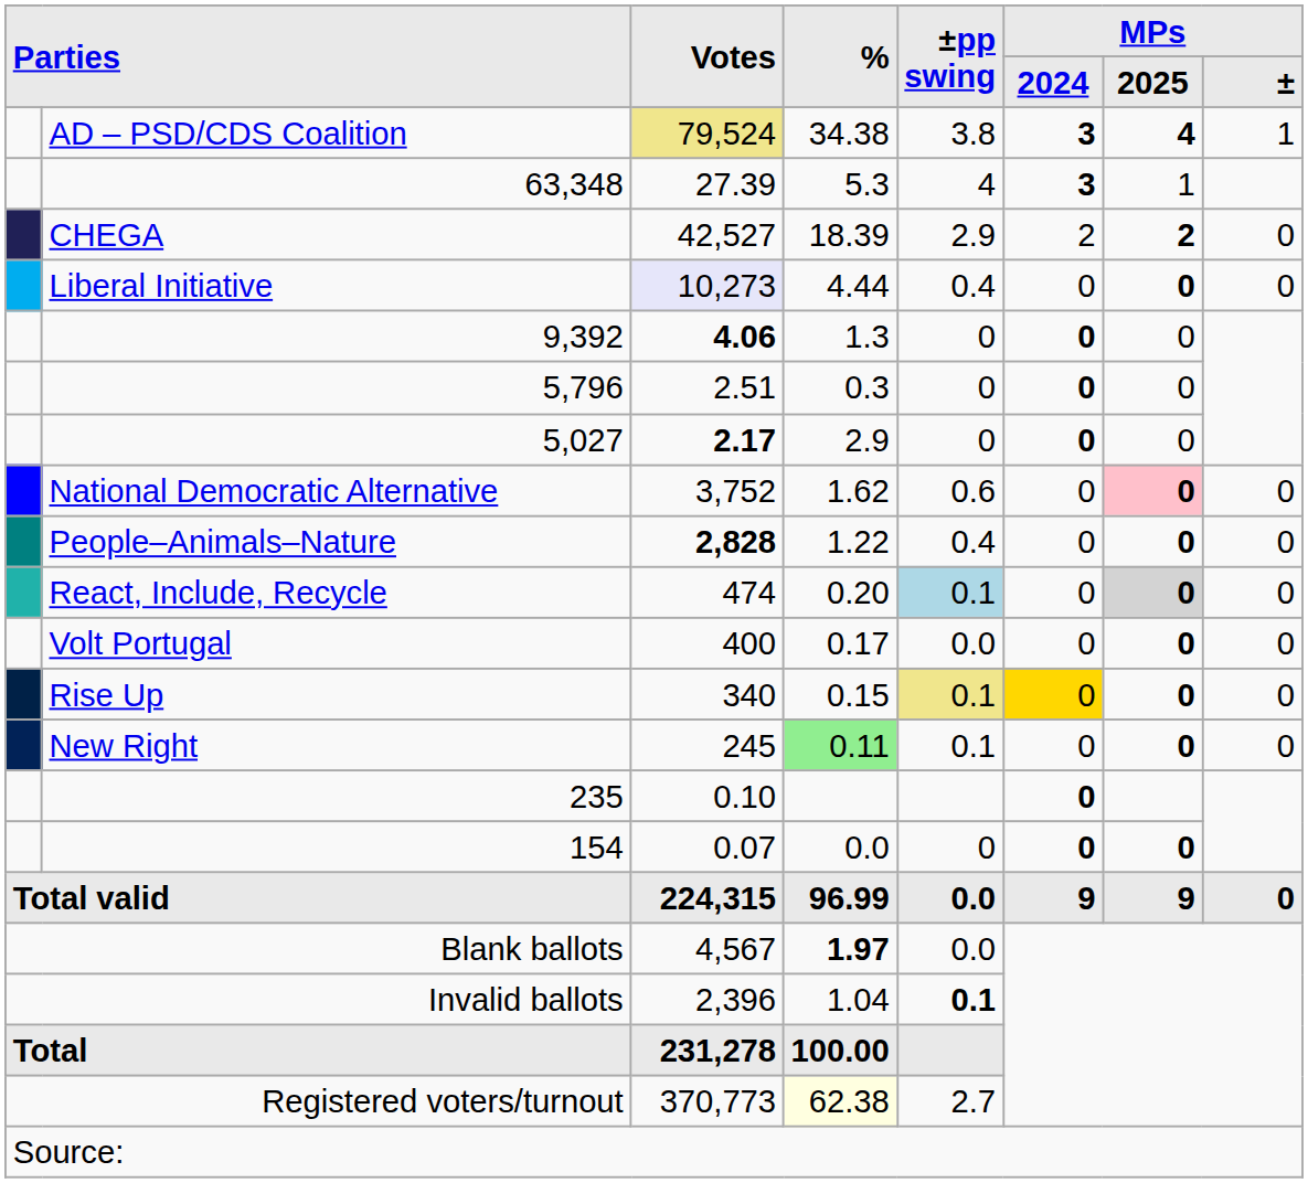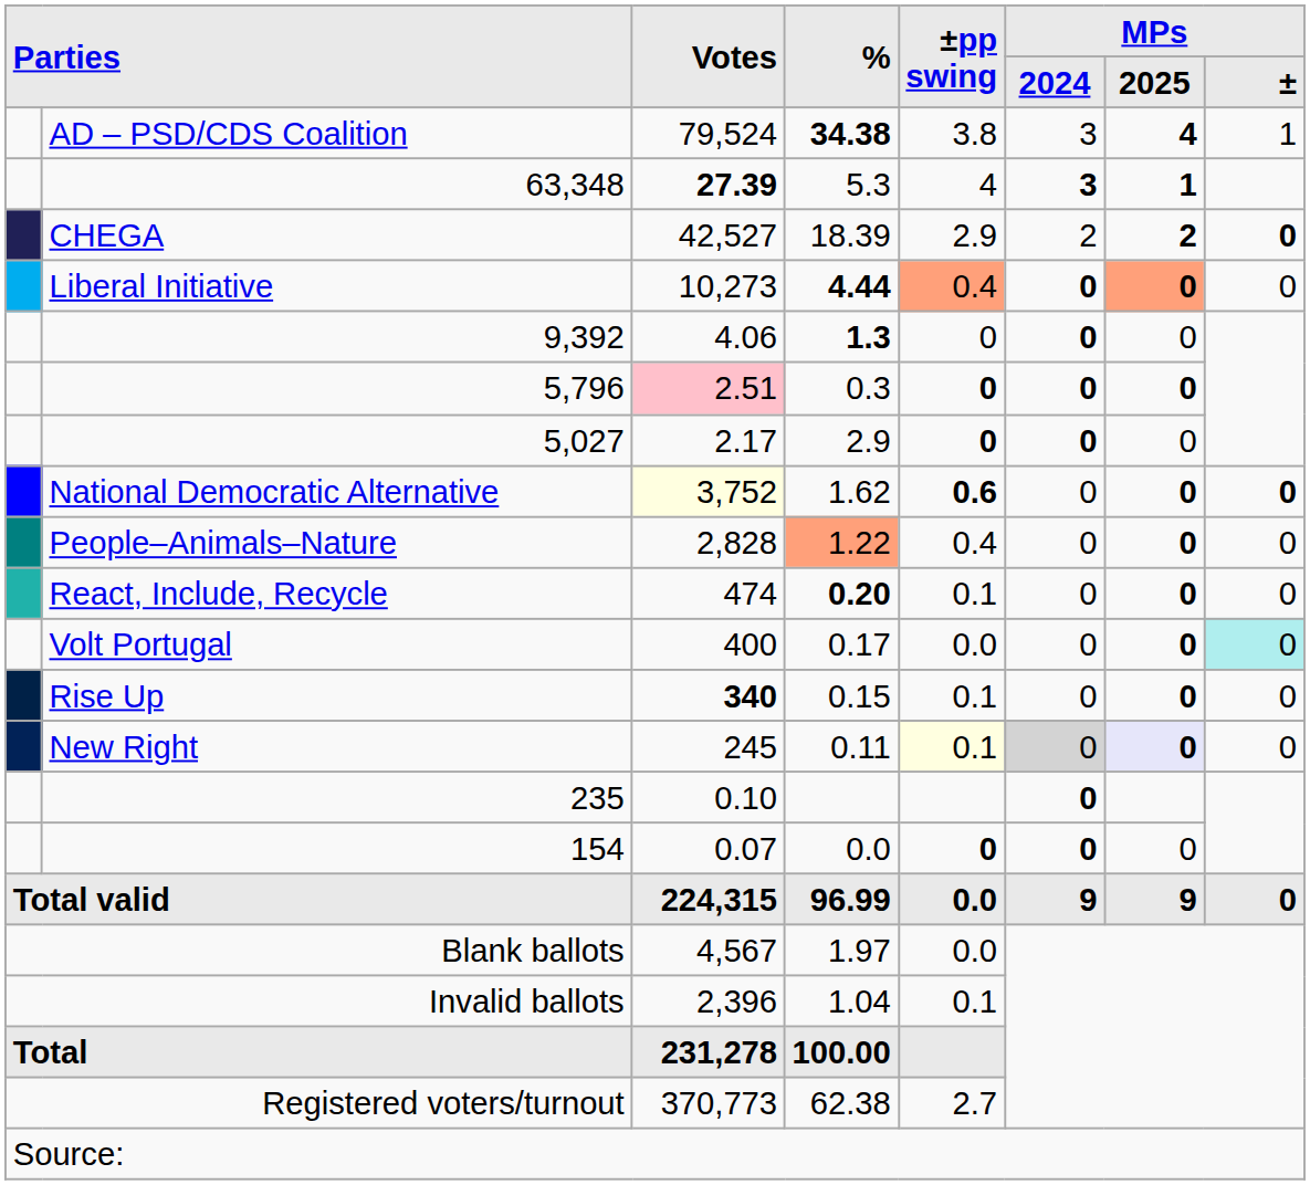AD – PSD/CDS Coalition | Votes: khaki background -> no background
AD – PSD/CDS Coalition | %: normal -> bold
AD – PSD/CDS Coalition | MPs / 2024: bold -> normal
63,348 | Votes: normal -> bold
63,348 | MPs / 2025: normal -> bold
CHEGA | MPs / ±: normal -> bold
Liberal Initiative | Votes: lavender background -> no background
Liberal Initiative | %: normal -> bold
Liberal Initiative | ±pp swing: no background -> lightsalmon background
Liberal Initiative | MPs / 2024: normal -> bold
Liberal Initiative | MPs / 2025: no background -> lightsalmon background
9,392 | Votes: bold -> normal
9,392 | %: normal -> bold
5,796 | Votes: no background -> pink background
5,796 | ±pp swing: normal -> bold
5,796 | MPs / 2025: normal -> bold
5,027 | Votes: bold -> normal
5,027 | ±pp swing: normal -> bold
National Democratic Alternative | Votes: no background -> lightyellow background
National Democratic Alternative | ±pp swing: normal -> bold
National Democratic Alternative | MPs / 2025: pink background -> no background
National Democratic Alternative | MPs / ±: normal -> bold
People–Animals–Nature | Votes: bold -> normal
People–Animals–Nature | %: no background -> lightsalmon background
React, Include, Recycle | %: normal -> bold
React, Include, Recycle | ±pp swing: lightblue background -> no background
React, Include, Recycle | MPs / 2025: lightgrey background -> no background
Volt Portugal | MPs / ±: no background -> paleturquoise background
Rise Up | Votes: normal -> bold
Rise Up | ±pp swing: khaki background -> no background
Rise Up | MPs / 2024: gold background -> no background
New Right | %: lightgreen background -> no background
New Right | ±pp swing: no background -> lightyellow background
New Right | MPs / 2024: no background -> lightgrey background
New Right | MPs / 2025: no background -> lavender background
154 | ±pp swing: normal -> bold
154 | MPs / 2025: bold -> normal
Blank ballots | %: bold -> normal
Invalid ballots | ±pp swing: bold -> normal
Registered voters/turnout | %: lightyellow background -> no background
